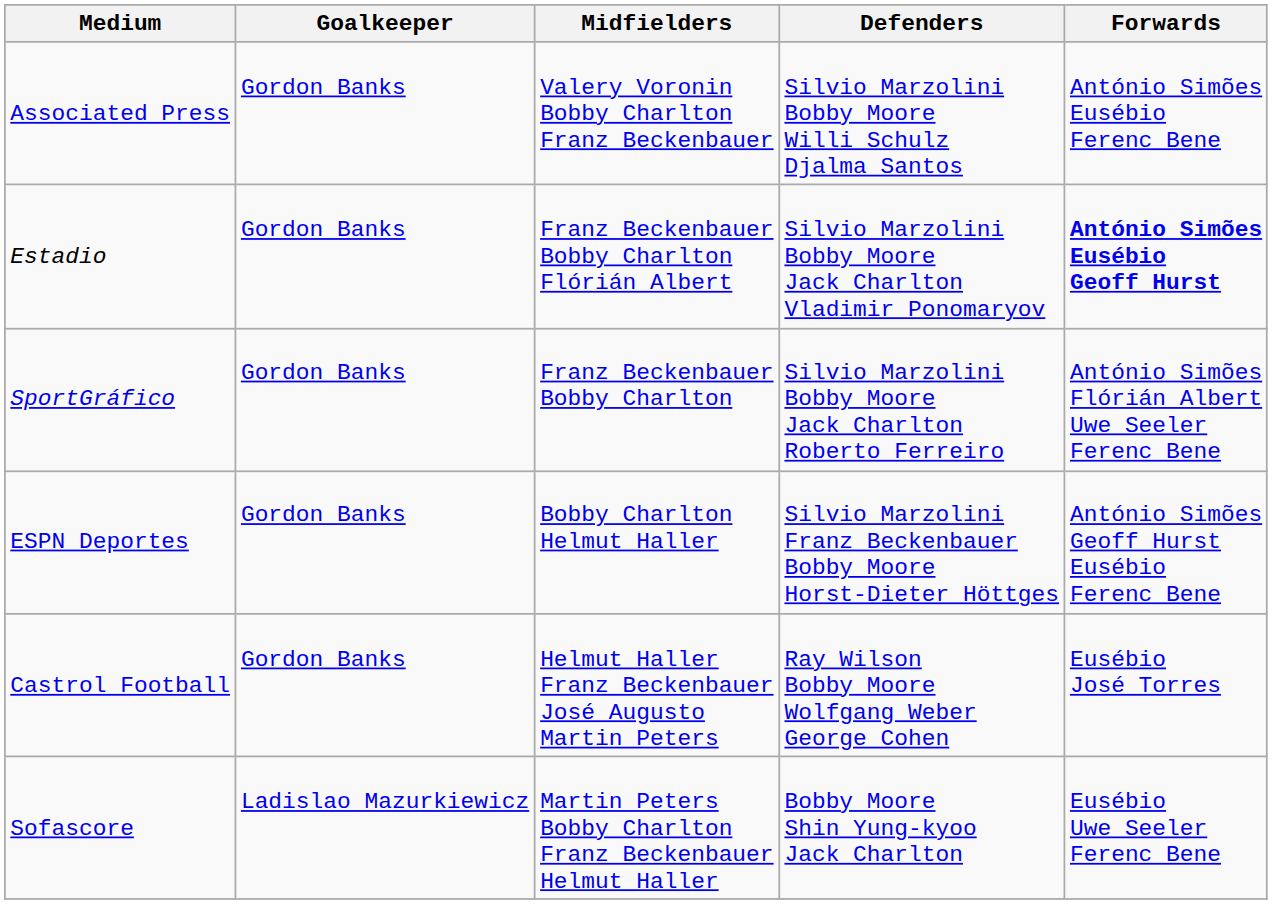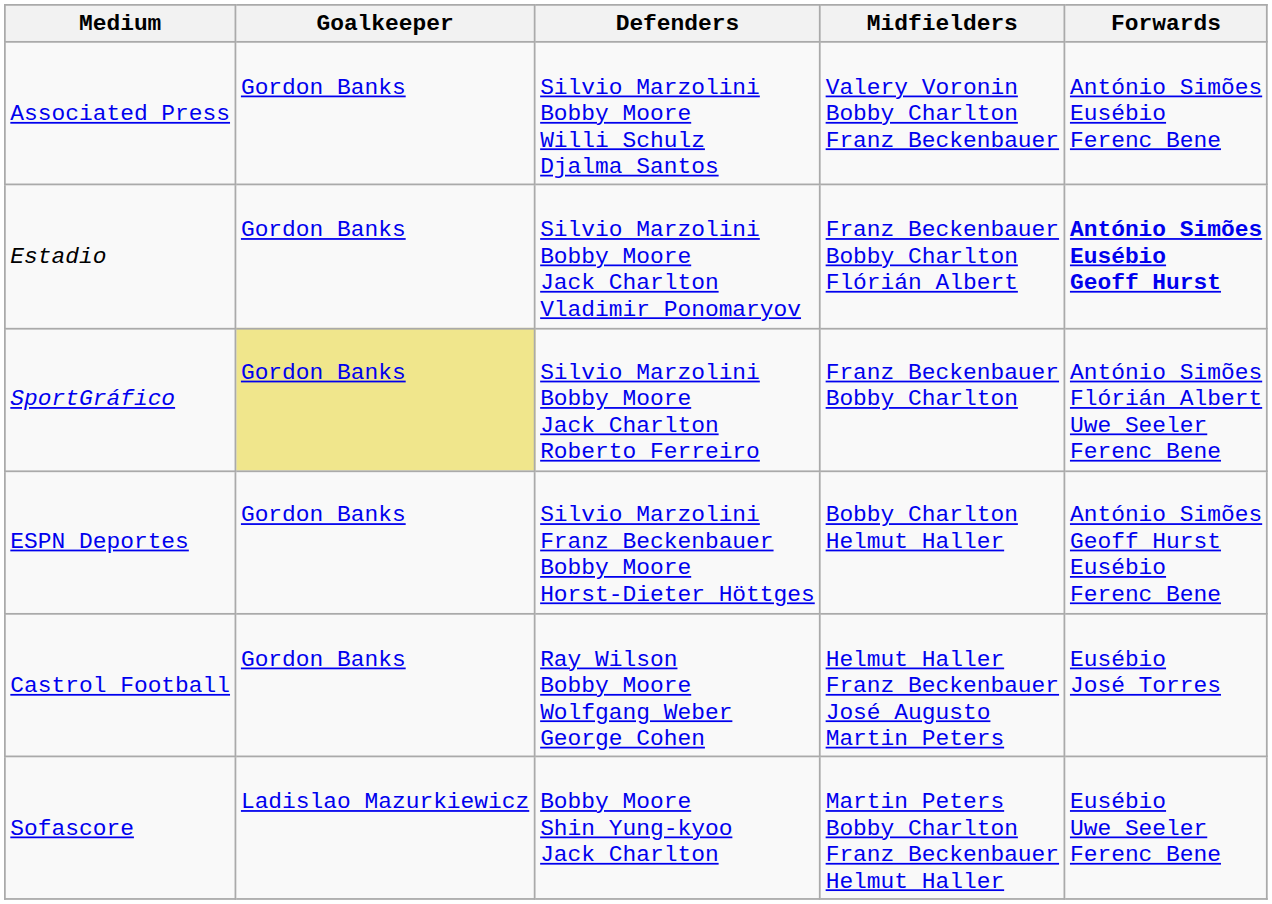columns swapped: Defenders <-> Midfielders
SportGráfico | Goalkeeper: no background -> khaki background
